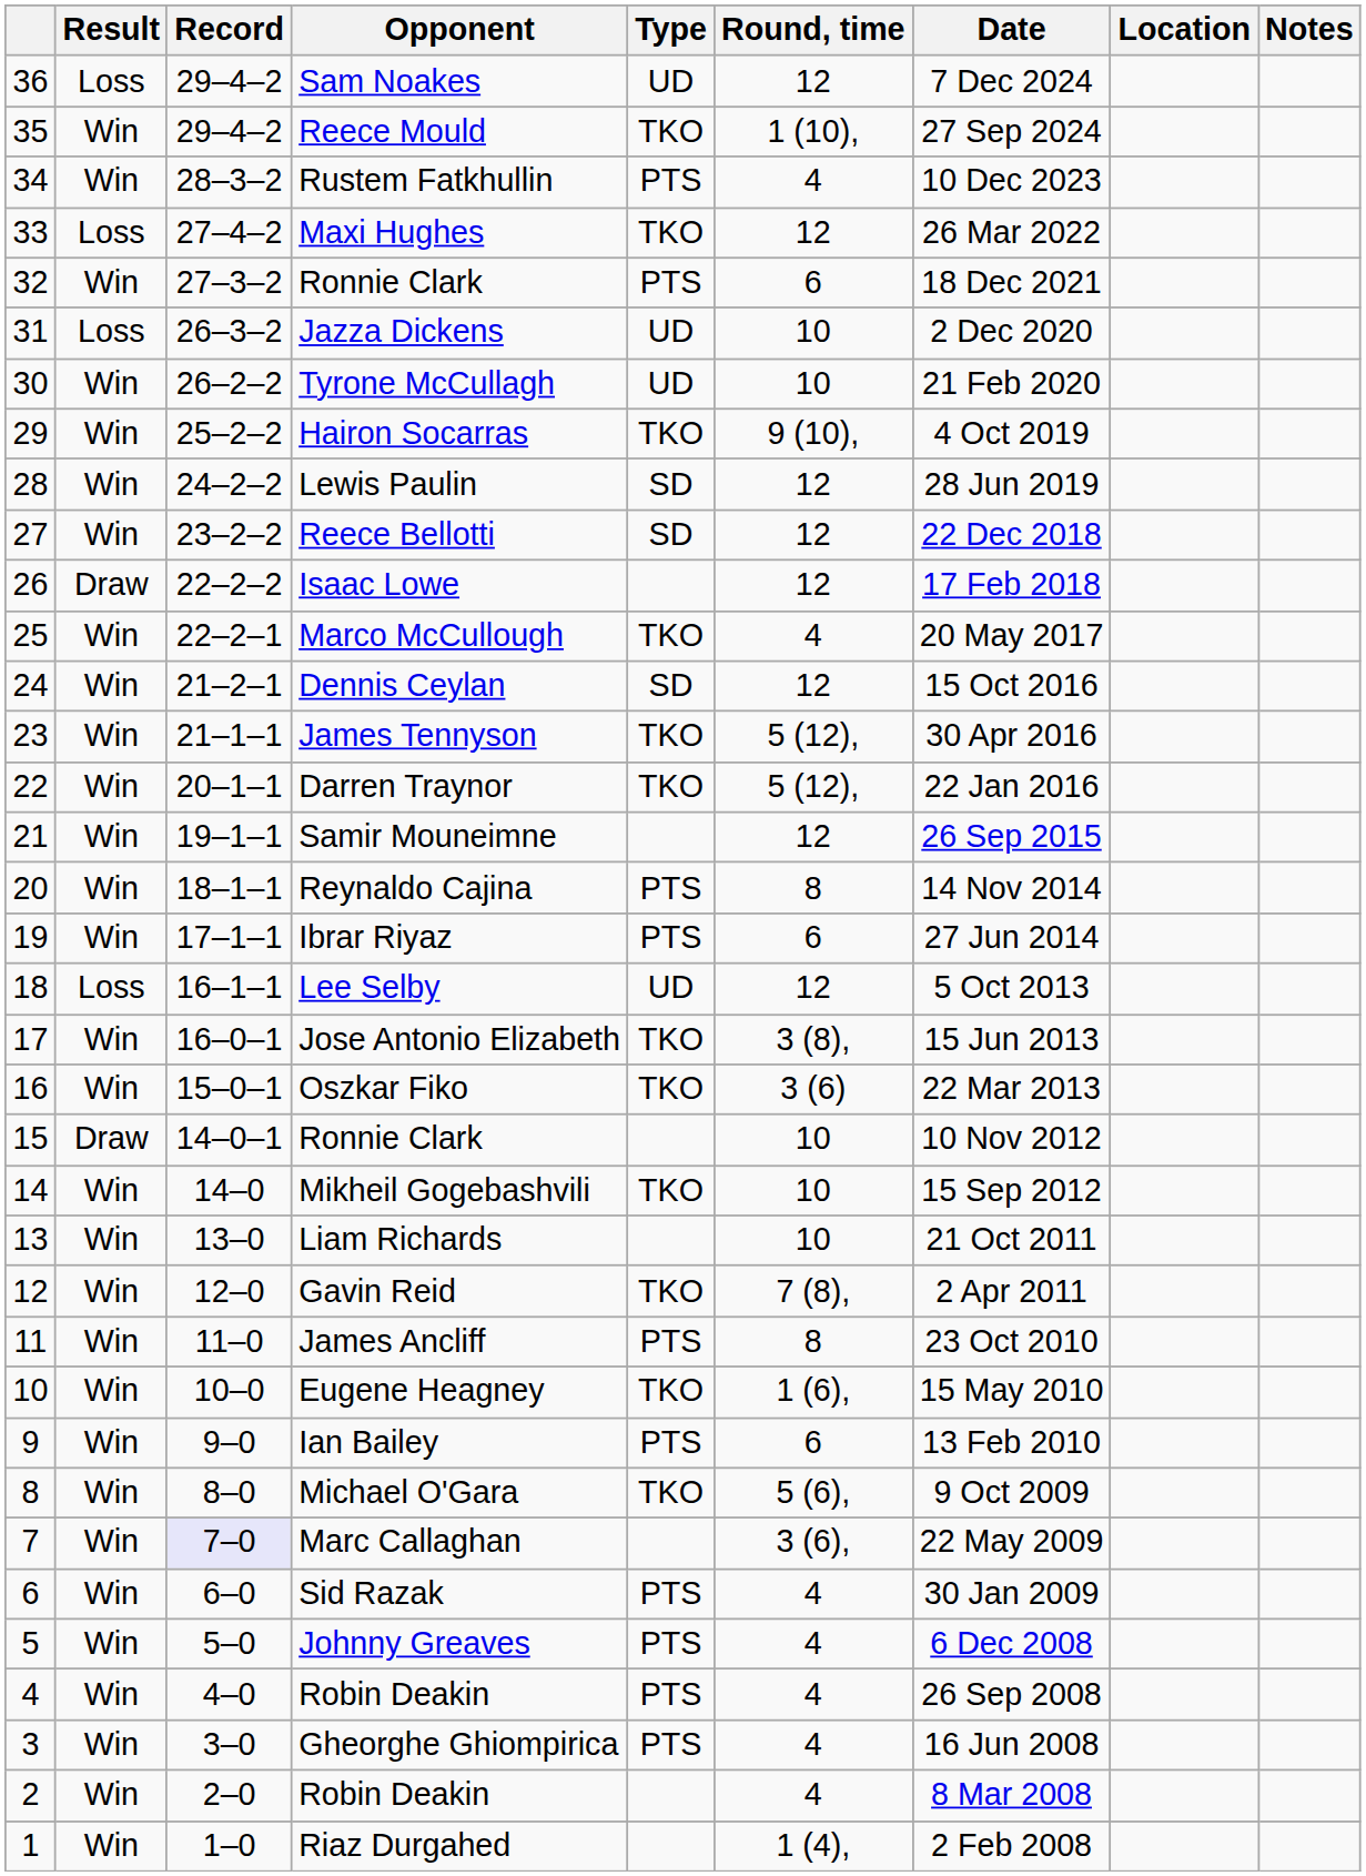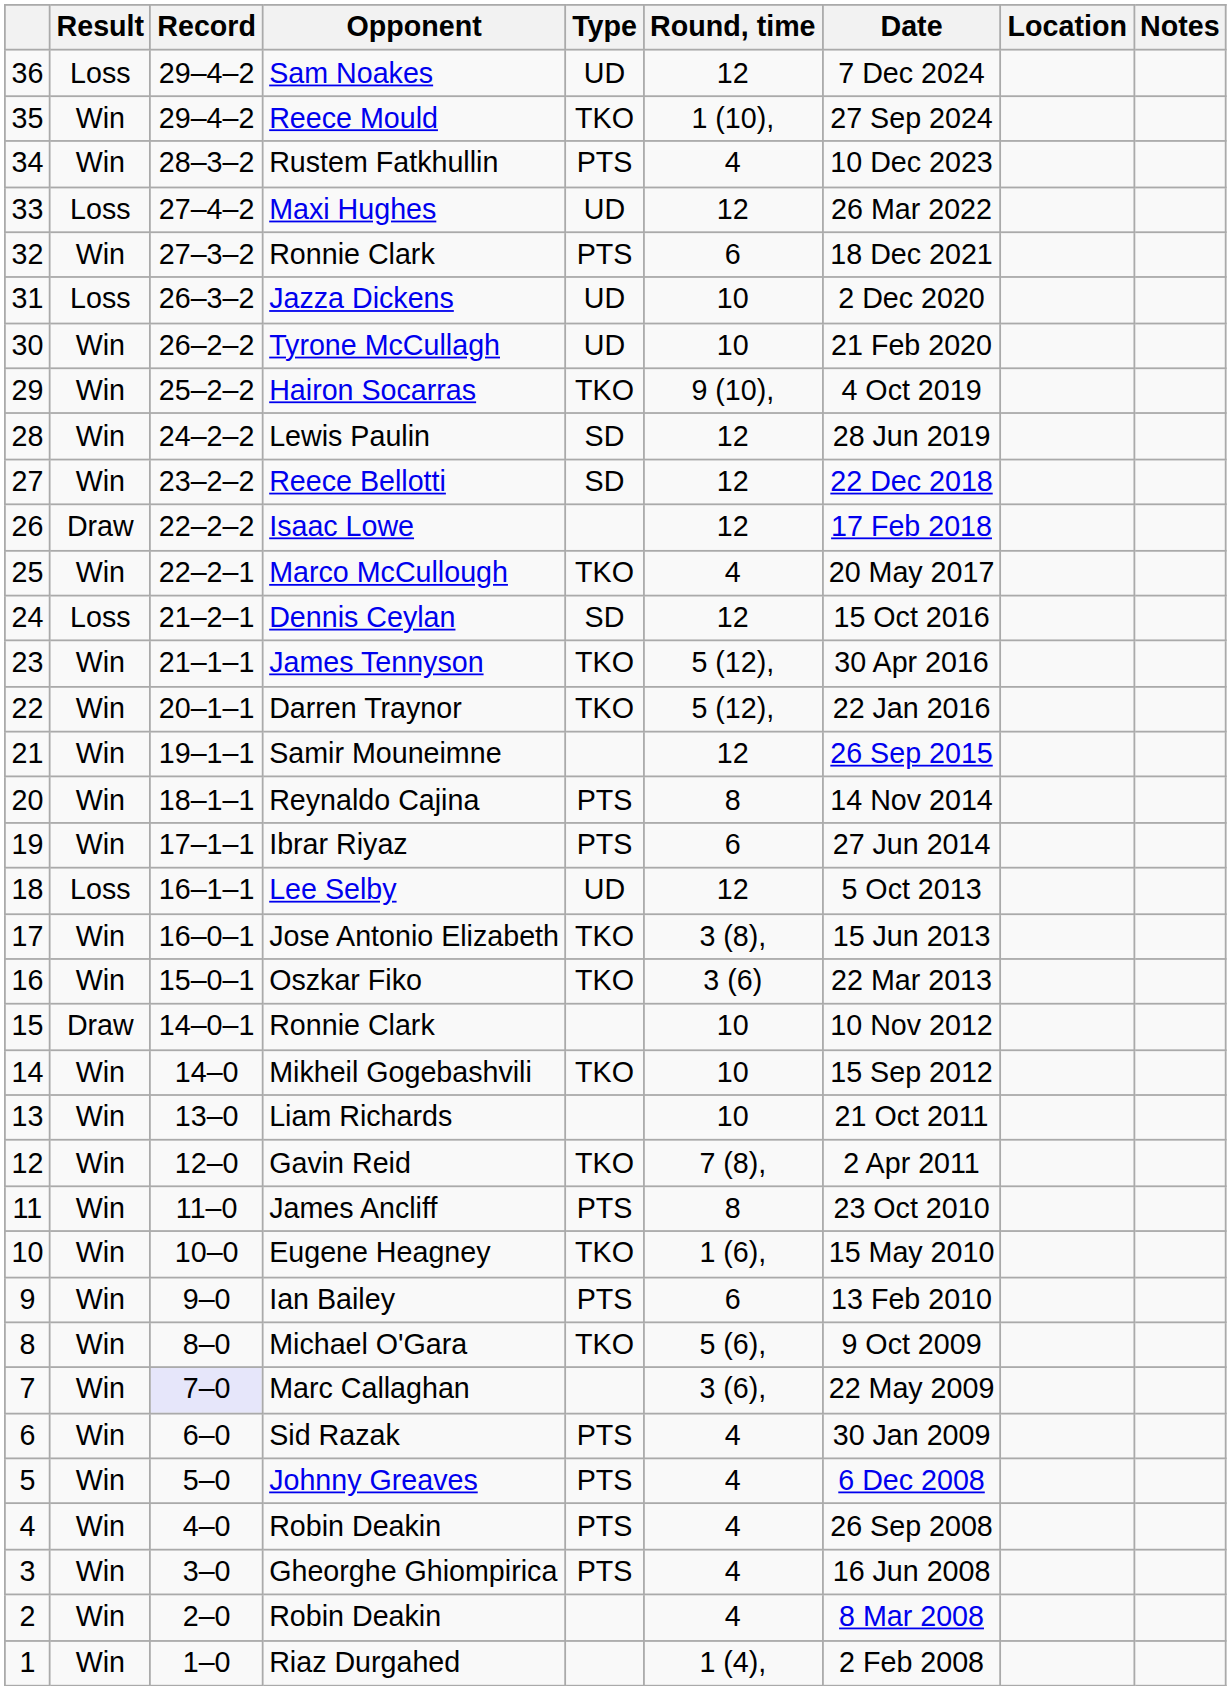Maxi Hughes | Type: TKO -> UD
Dennis Ceylan | Result: Win -> Loss
